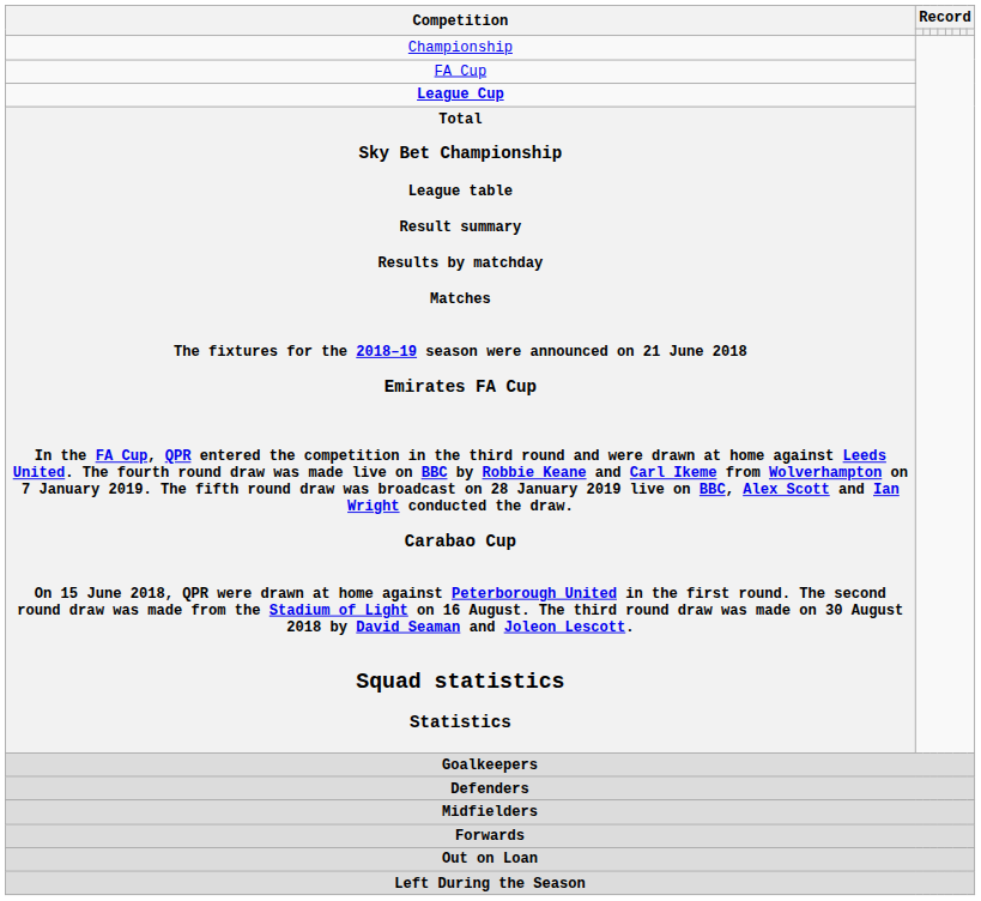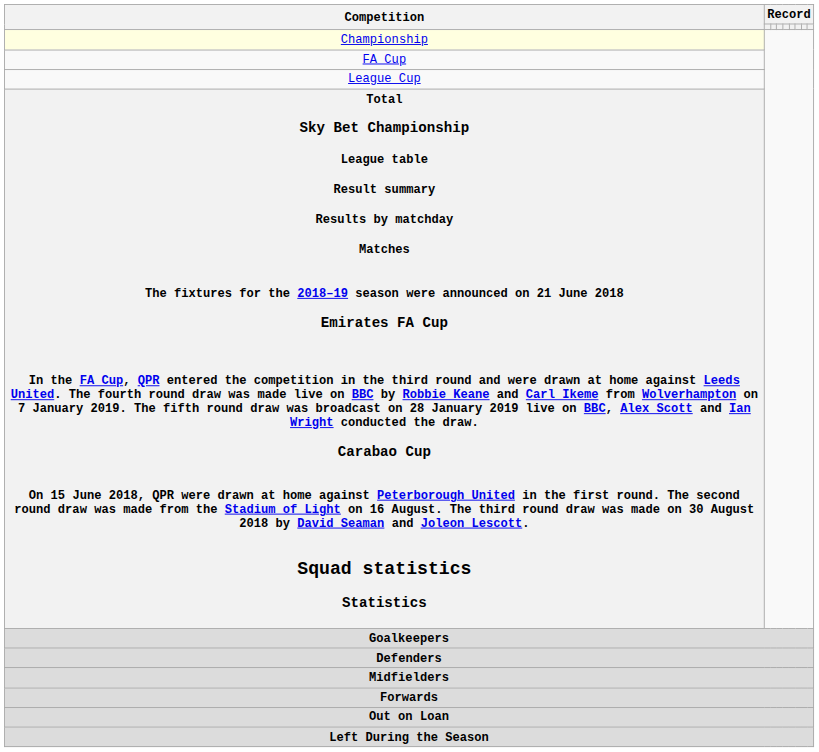Championship | Competition: no background -> lightyellow background
League Cup | Competition: bold -> normal
